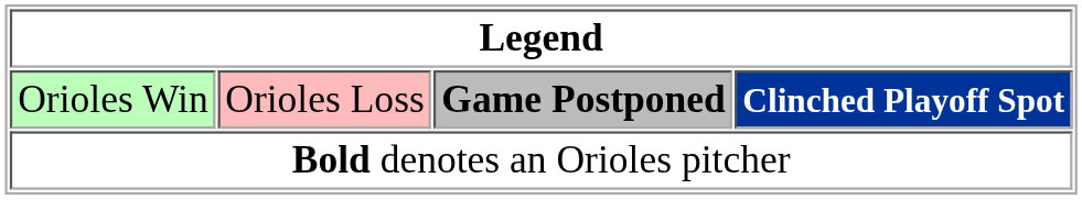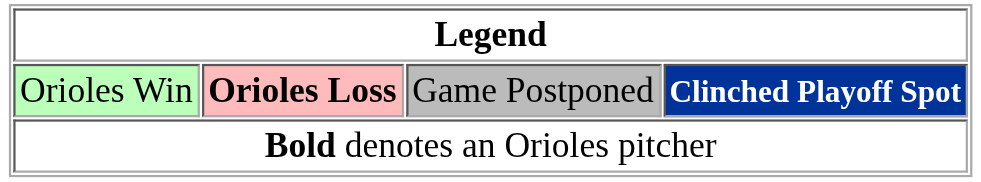Orioles Win | column 2: normal -> bold
Orioles Win | column 3: bold -> normal
